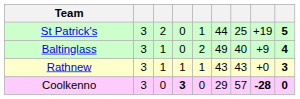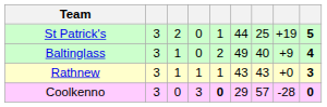Coolkenno | column 4: bold -> normal
Coolkenno | column 5: normal -> bold
Coolkenno | column 8: bold -> normal
